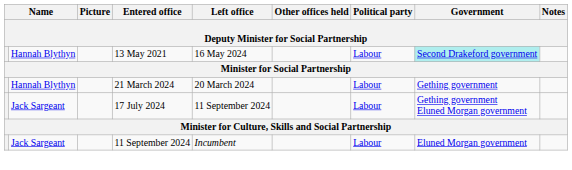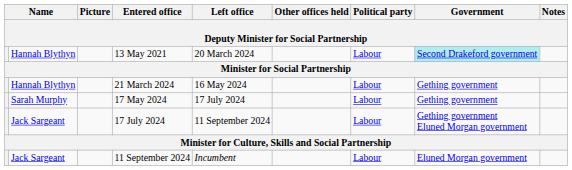13 May 2021 | Left office: 16 May 2024 -> 20 March 2024
21 March 2024 | Left office: 20 March 2024 -> 16 May 2024
+ row: Sarah Murphy | 17 May 2024 | 17 July 2024 | Labour | Gething government
